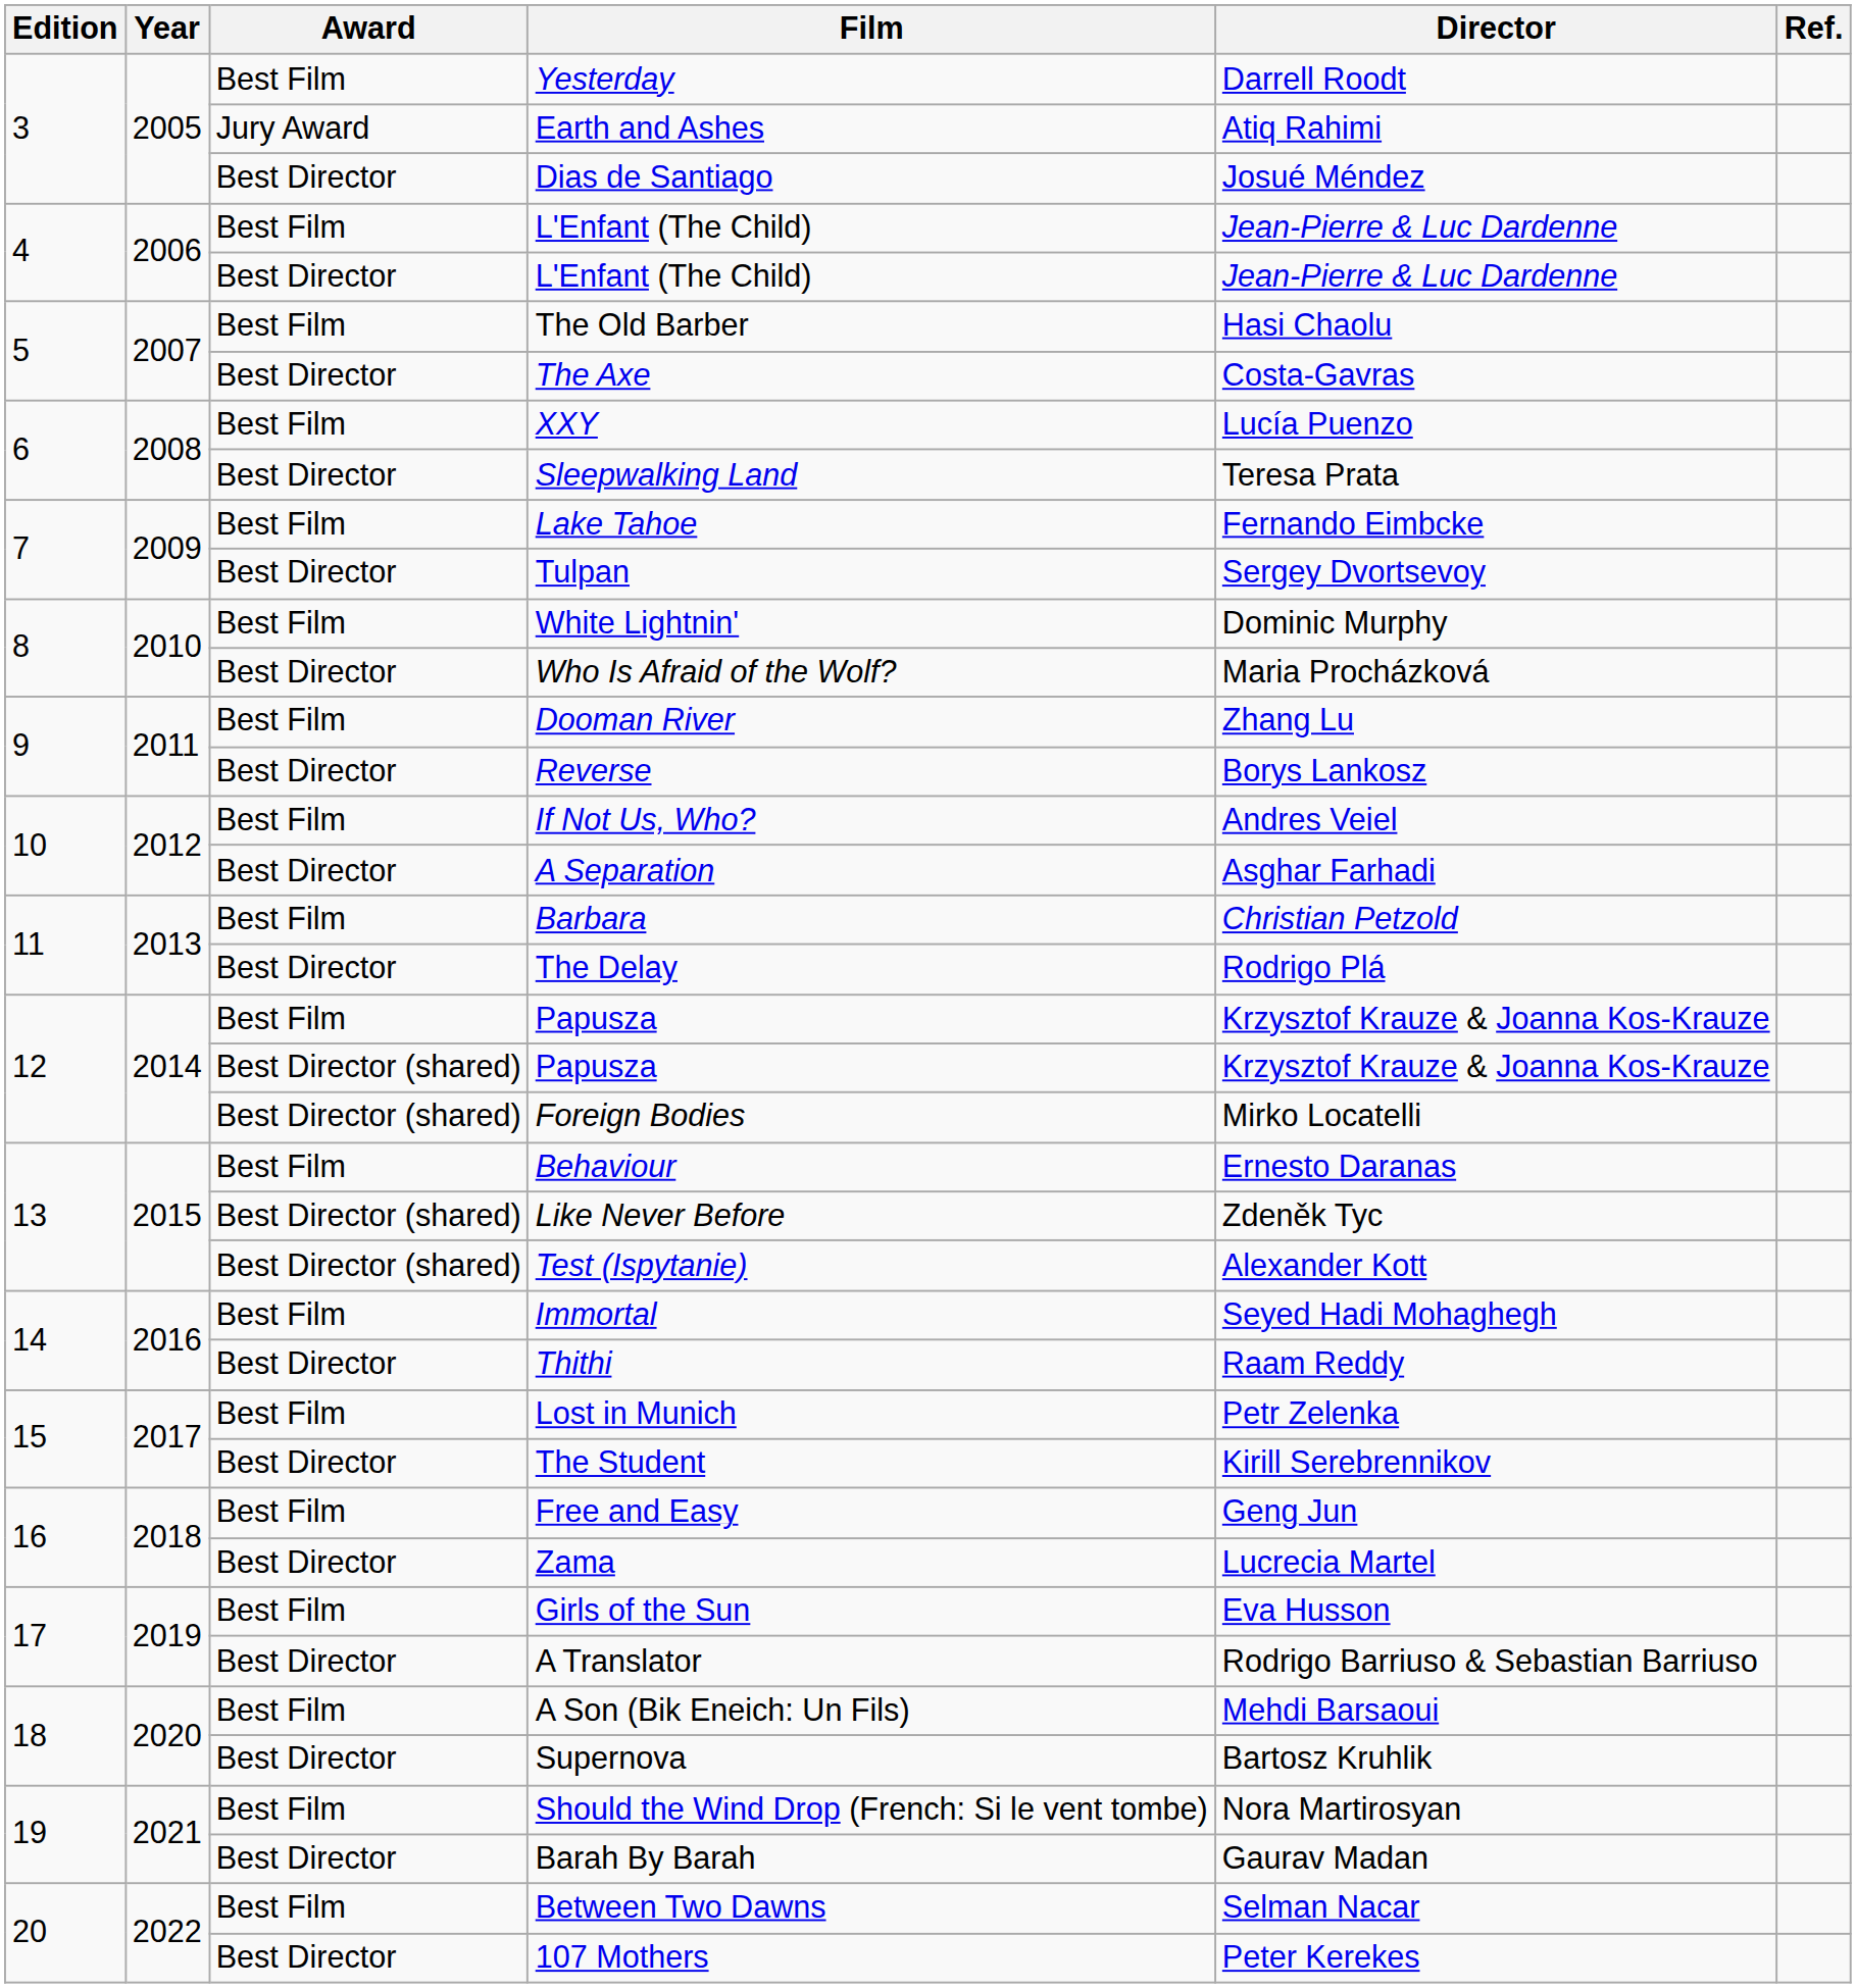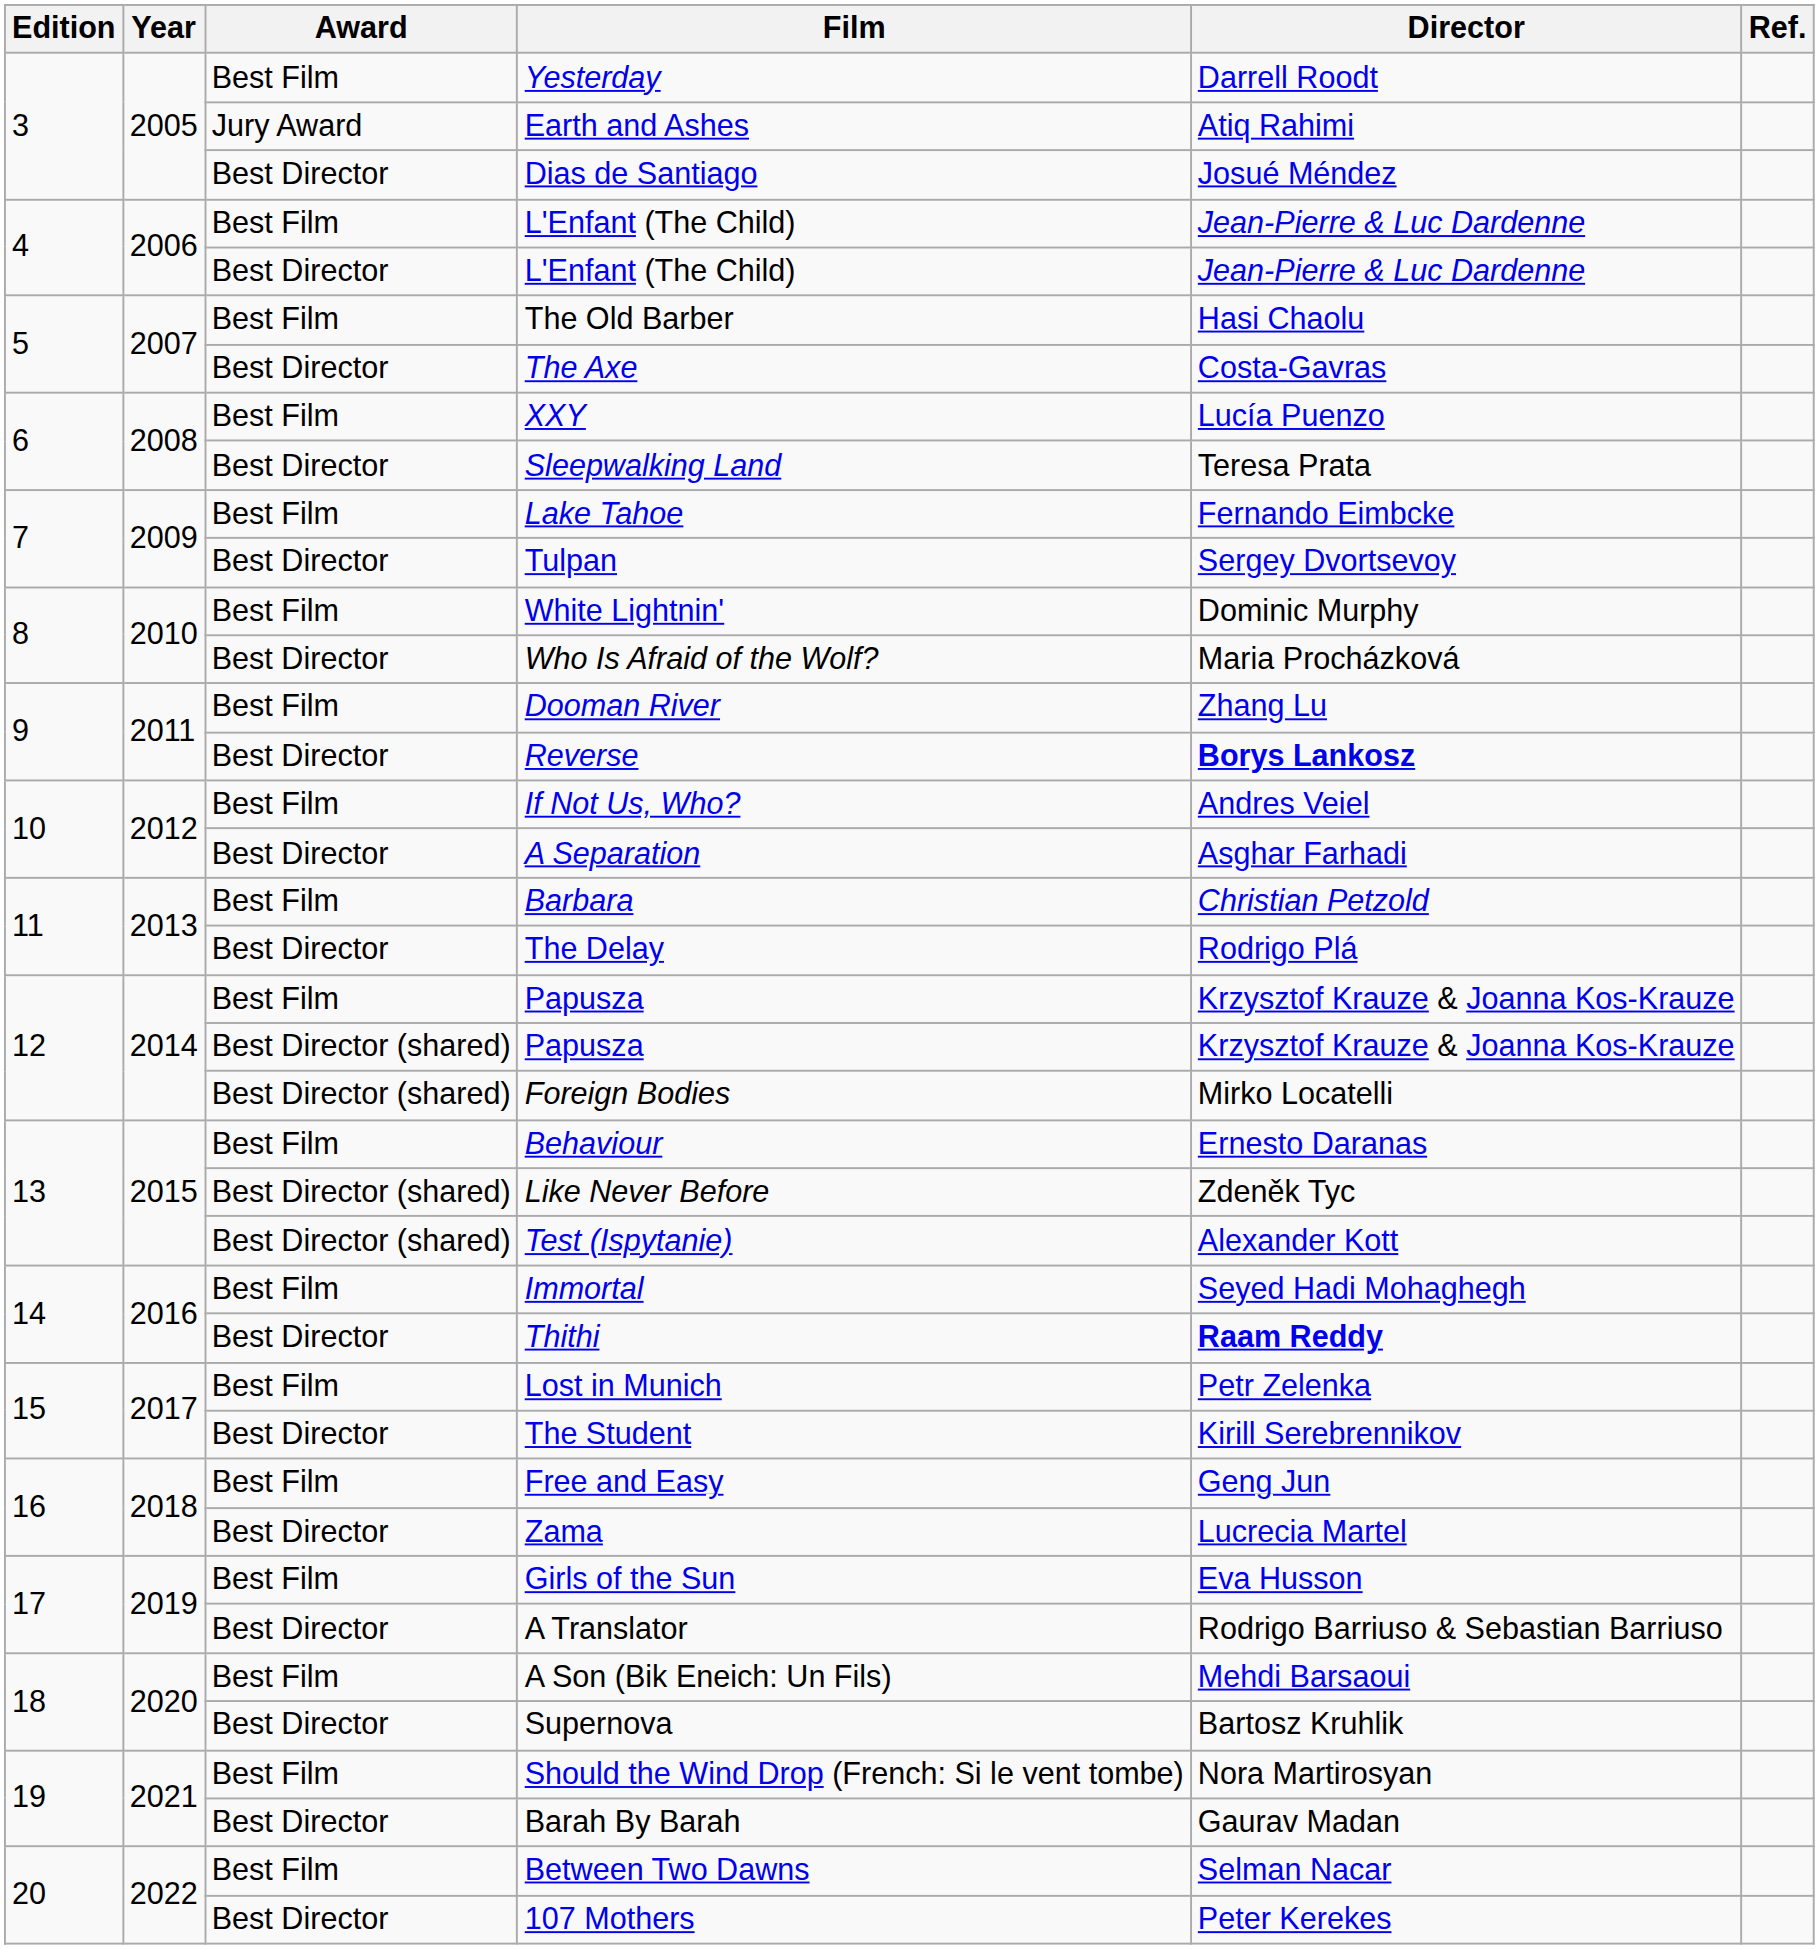Reverse | Director: normal -> bold
Thithi | Director: normal -> bold
